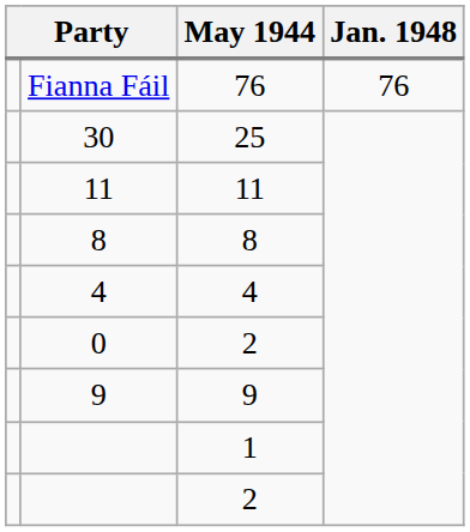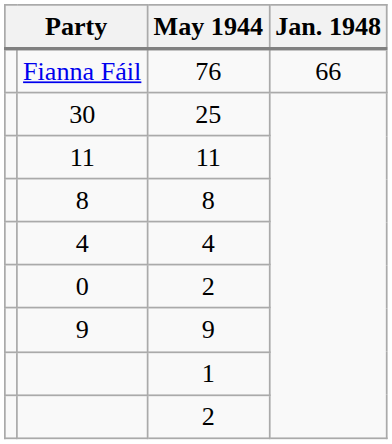Fianna Fáil | Jan. 1948: 76 -> 66
